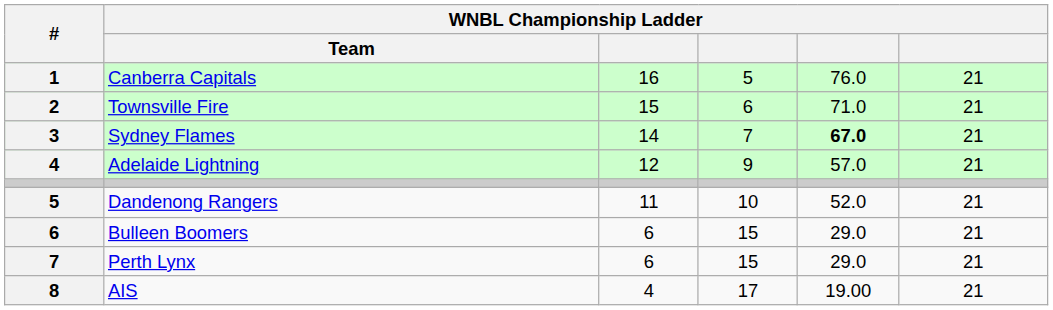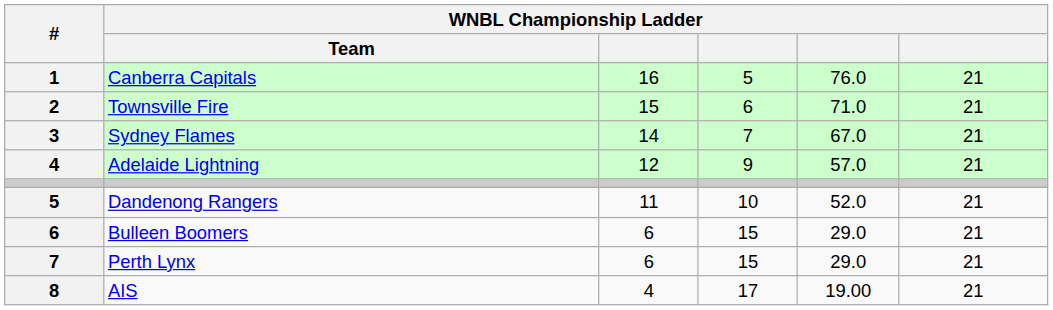Sydney Flames | column 5: bold -> normal
